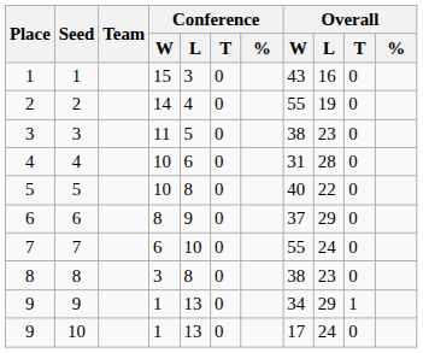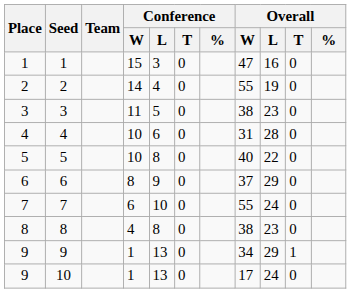row 3 | Overall / W: 43 -> 47
row 10 | Conference / W: 3 -> 4
